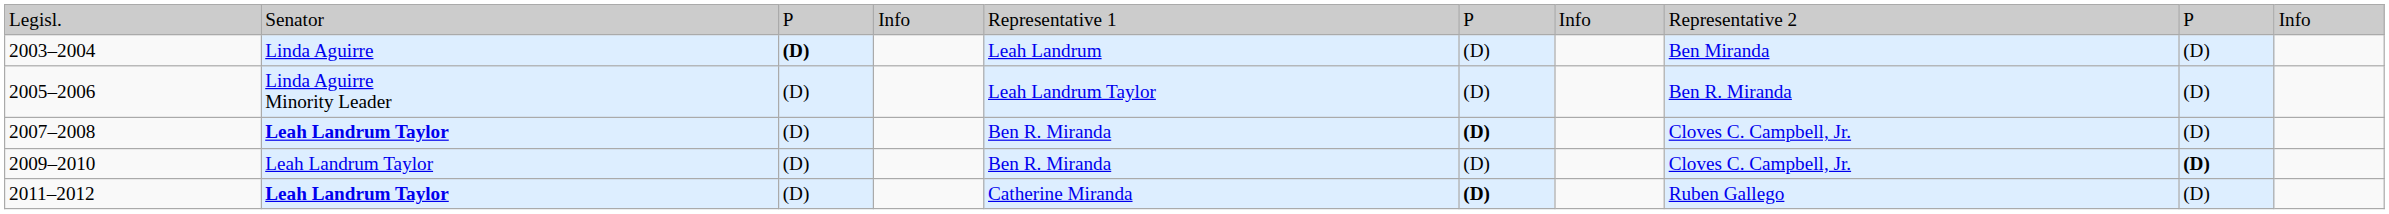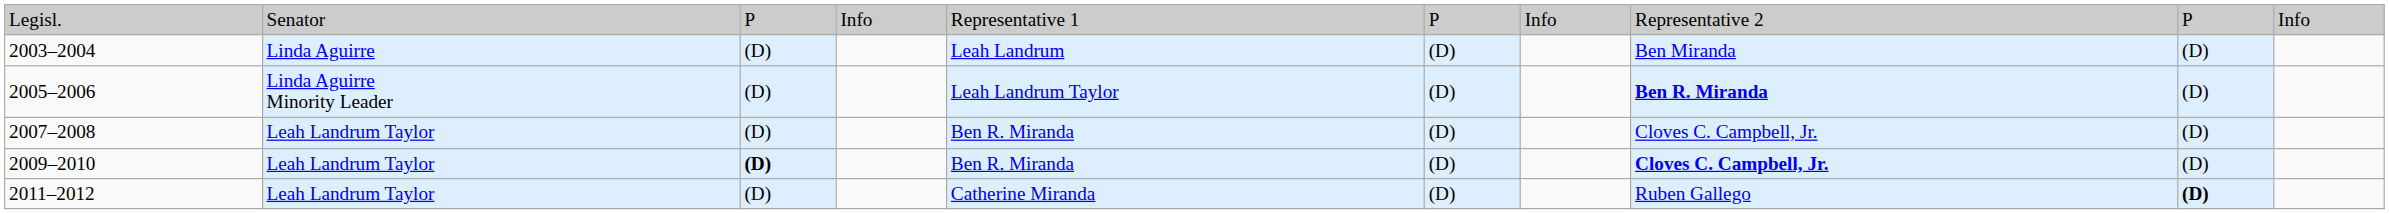2003–2004 | column 3: bold -> normal
2005–2006 | column 8: normal -> bold
2007–2008 | column 2: bold -> normal
2007–2008 | column 6: bold -> normal
2009–2010 | column 3: normal -> bold
2009–2010 | column 8: normal -> bold
2009–2010 | column 9: bold -> normal
2011–2012 | column 2: bold -> normal
2011–2012 | column 6: bold -> normal
2011–2012 | column 9: normal -> bold
